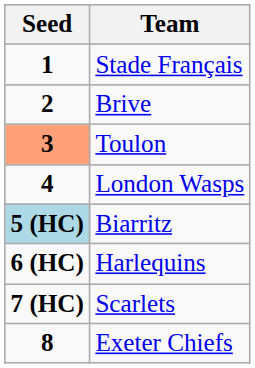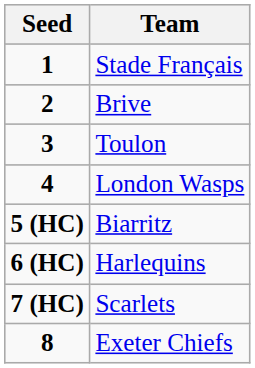Toulon | Seed: lightsalmon background -> no background
Biarritz | Seed: lightblue background -> no background
